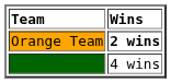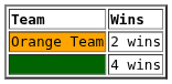Orange Team | Wins: bold -> normal
